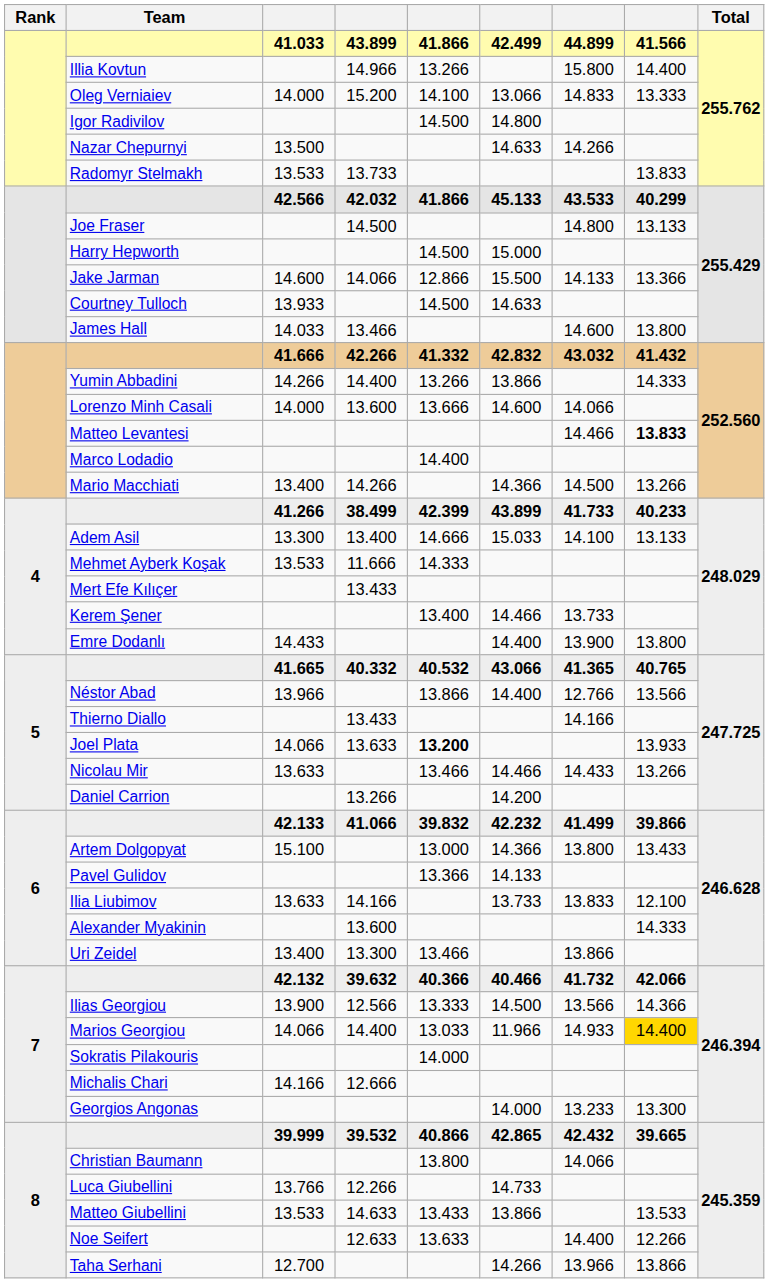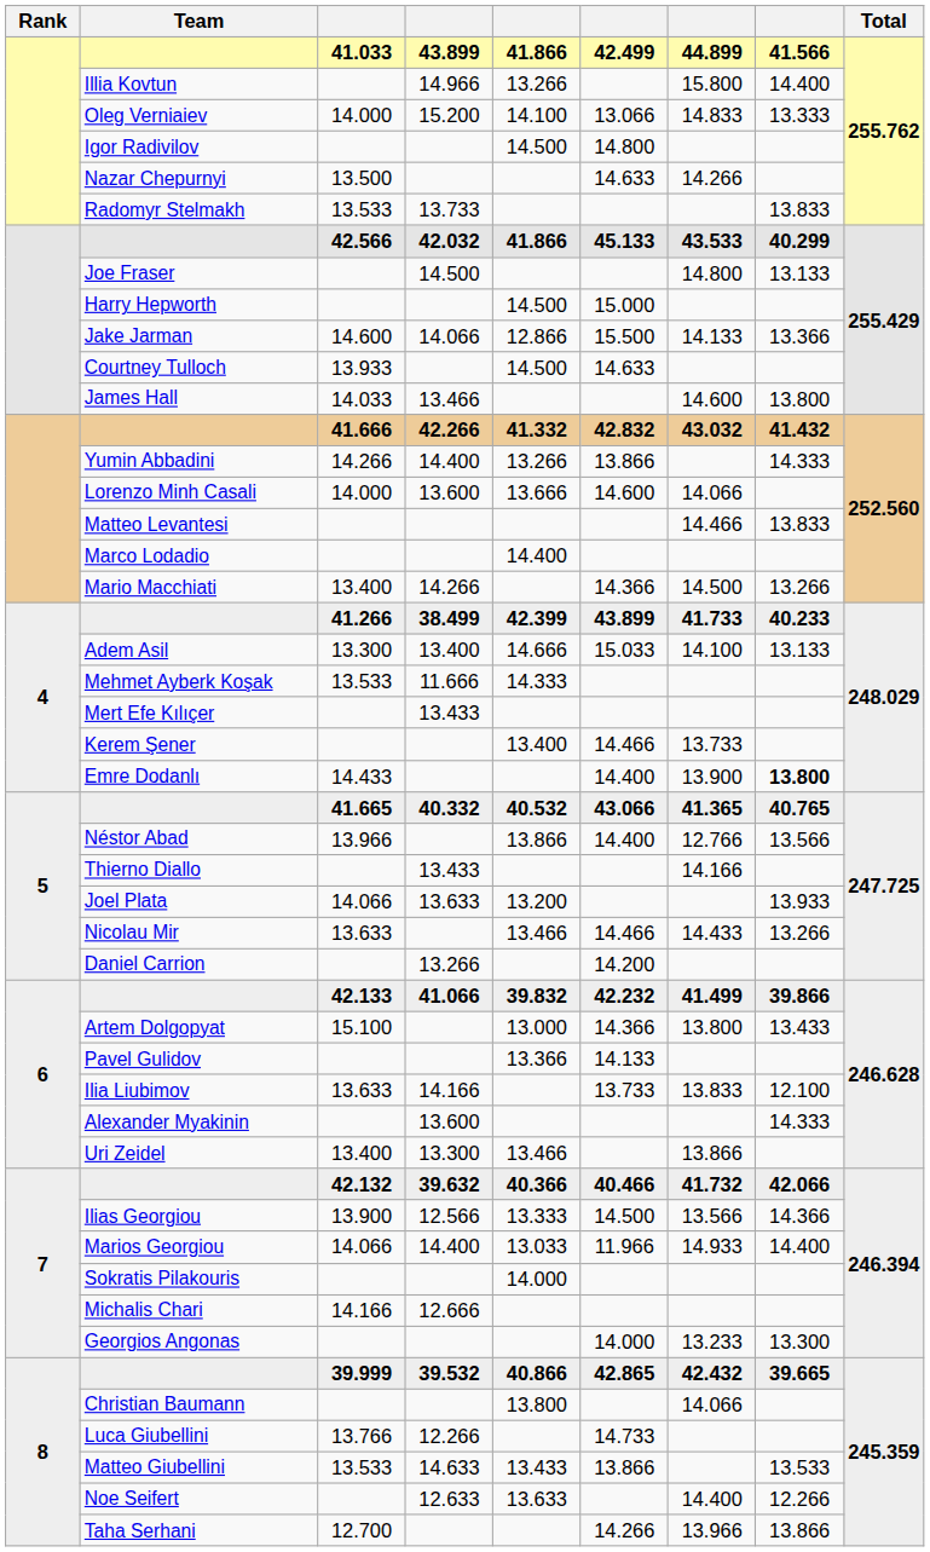Matteo Levantesi | column 8: bold -> normal
Emre Dodanlı | column 8: normal -> bold
Joel Plata | column 5: bold -> normal
Marios Georgiou | column 8: gold background -> no background
